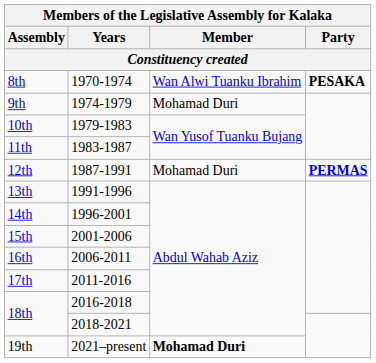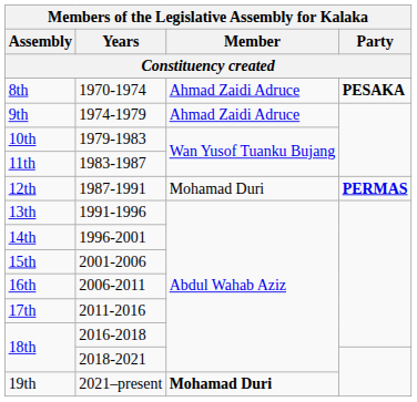8th | Member: Wan Alwi Tuanku Ibrahim -> Ahmad Zaidi Adruce
9th | Member: Mohamad Duri -> Ahmad Zaidi Adruce
